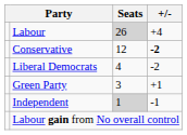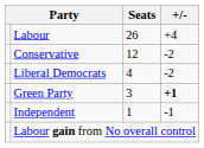Labour | Seats: lightgrey background -> no background
Conservative | +/-: bold -> normal
Green Party | +/-: normal -> bold
Independent | Seats: lightgrey background -> no background
